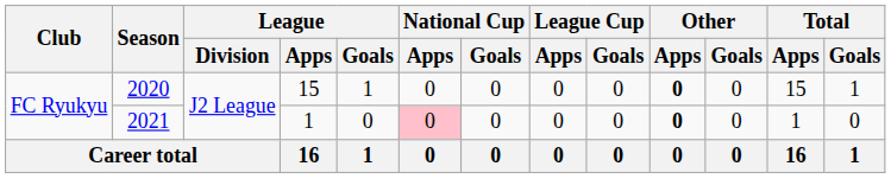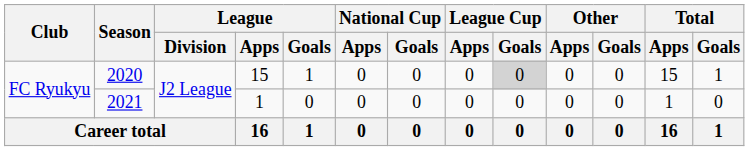2020 | League Cup / Goals: no background -> lightgrey background
2020 | Other / Apps: bold -> normal
2021 | National Cup / Apps: pink background -> no background
2021 | Other / Apps: bold -> normal
